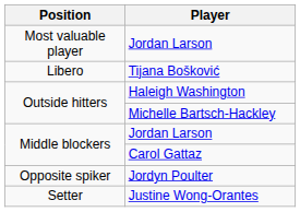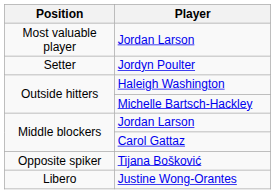row 3 | Position: Libero -> Setter
row 3 | Player: Tijana Bošković -> Jordyn Poulter
row 8 | Player: Jordyn Poulter -> Tijana Bošković
row 9 | Position: Setter -> Libero
